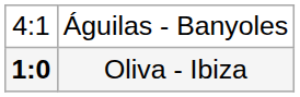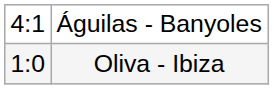Oliva - Ibiza | column 1: bold -> normal
